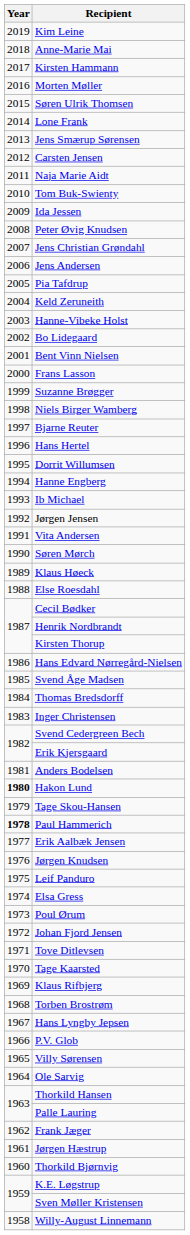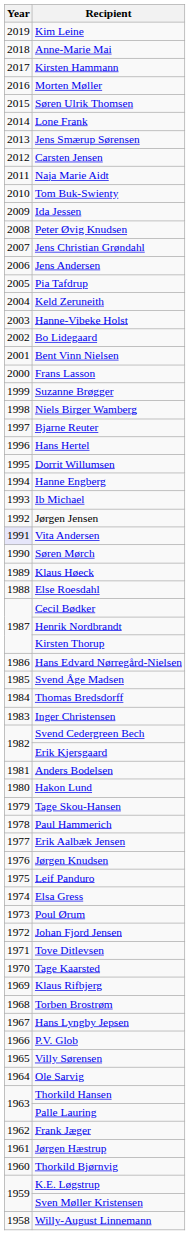Vita Andersen | Year: no background -> lavender background
Hakon Lund | Year: bold -> normal
Paul Hammerich | Year: bold -> normal
